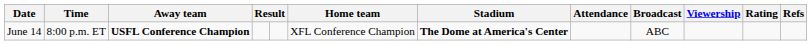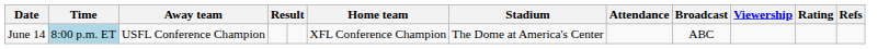June 14 | Time: no background -> lightblue background
June 14 | Away team: bold -> normal
June 14 | Stadium: bold -> normal
